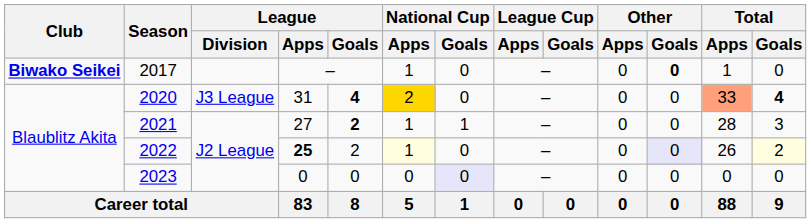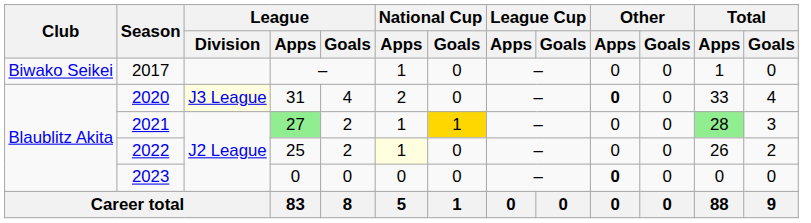2017 | Club: bold -> normal
2017 | Other / Goals: bold -> normal
2020 | League / Division: no background -> lightyellow background
2020 | League / Goals: bold -> normal
2020 | National Cup / Apps: gold background -> no background
2020 | Other / Apps: normal -> bold
2020 | Total / Apps: lightsalmon background -> no background
2020 | Total / Goals: bold -> normal
2021 | League / Apps: no background -> lightgreen background
2021 | League / Goals: bold -> normal
2021 | National Cup / Goals: no background -> gold background
2021 | Total / Apps: no background -> lightgreen background
2022 | League / Apps: bold -> normal
2022 | Other / Goals: lavender background -> no background
2022 | Total / Goals: lightyellow background -> no background
2023 | National Cup / Goals: lavender background -> no background
2023 | Other / Apps: normal -> bold
